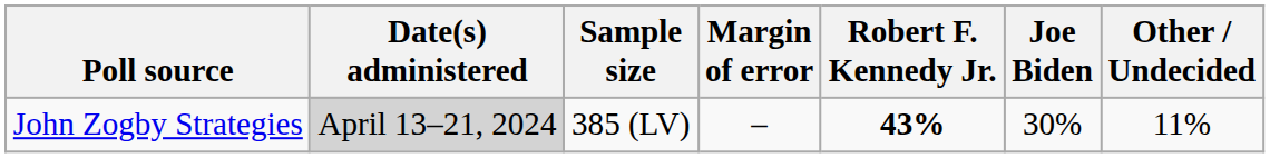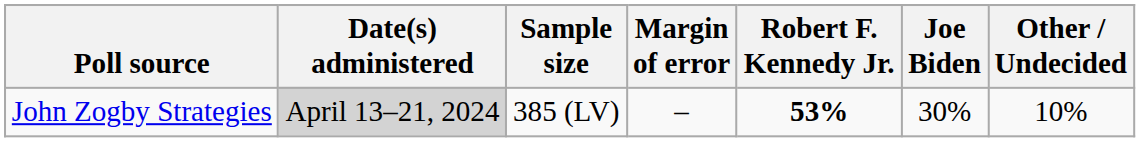John Zogby Strategies | Robert F. Kennedy Jr.: 43% -> 53%
John Zogby Strategies | Other / Undecided: 11% -> 10%
